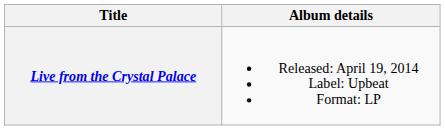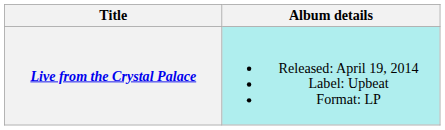Live from the Crystal Palace | Album details: no background -> paleturquoise background
